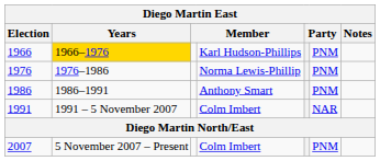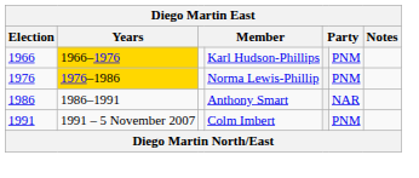1976 | Years: no background -> gold background
1986 | column 6: PNM -> NAR
1991 | column 6: NAR -> PNM
- row: 2007 | 5 November 2007 – Present | Colm Imbert | PNM
